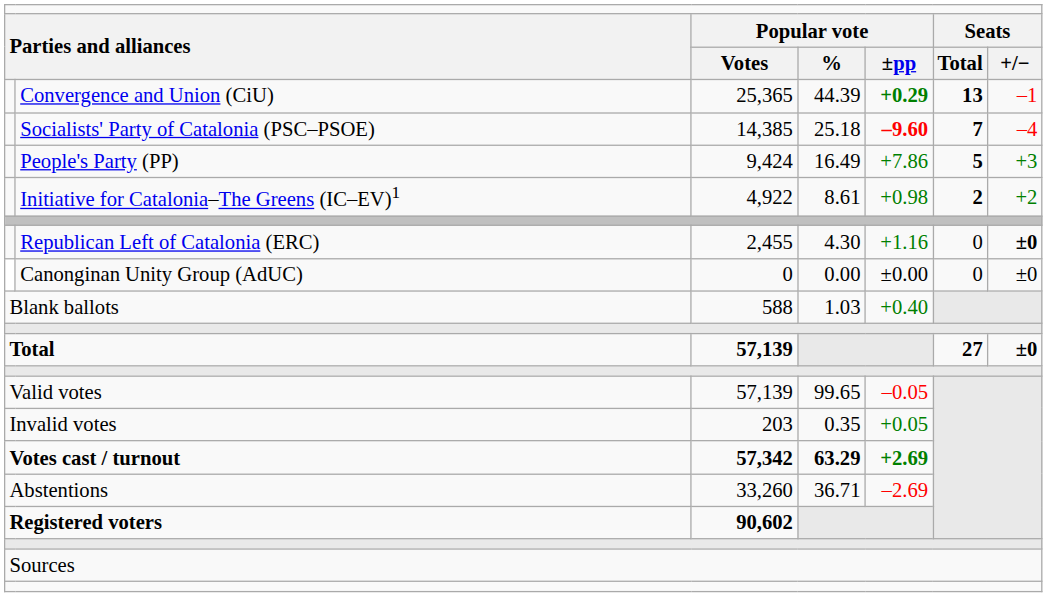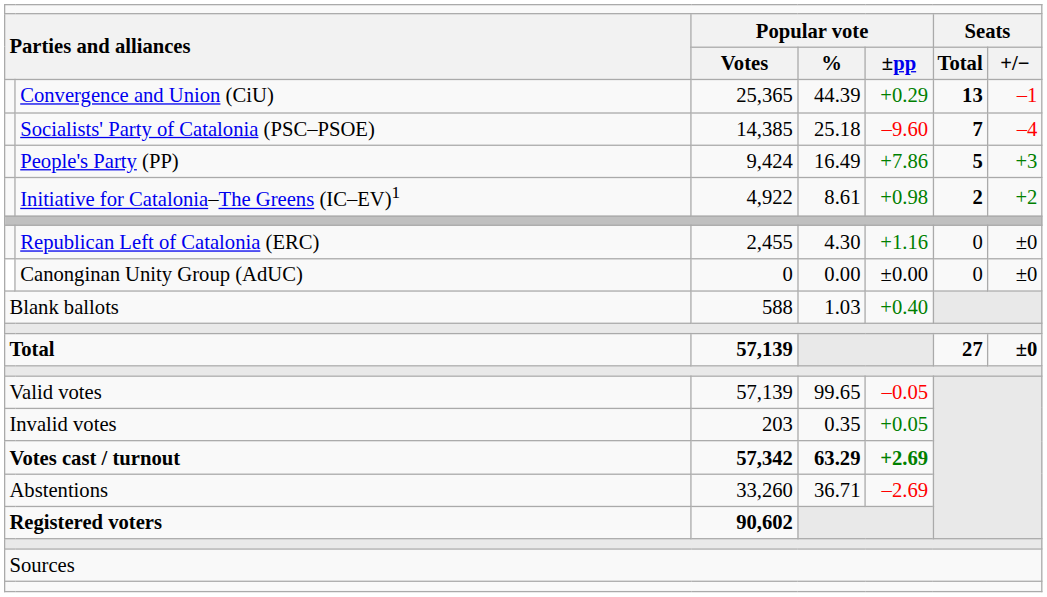Convergence and Union (CiU) | column 5: bold -> normal
Socialists' Party of Catalonia (PSC–PSOE) | column 5: bold -> normal
Republican Left of Catalonia (ERC) | column 7: bold -> normal
